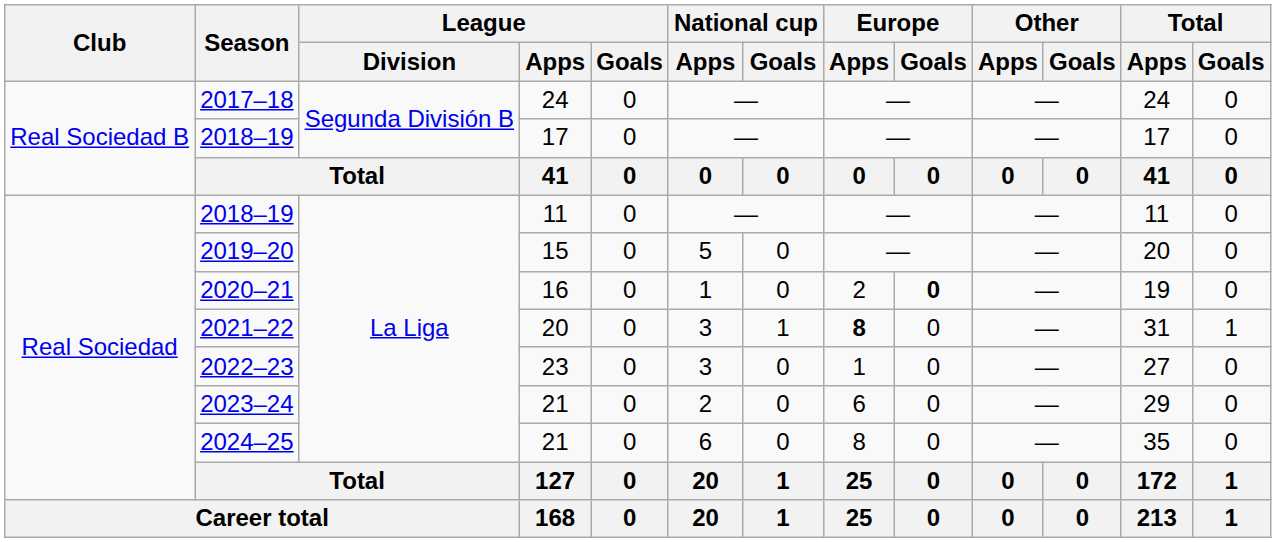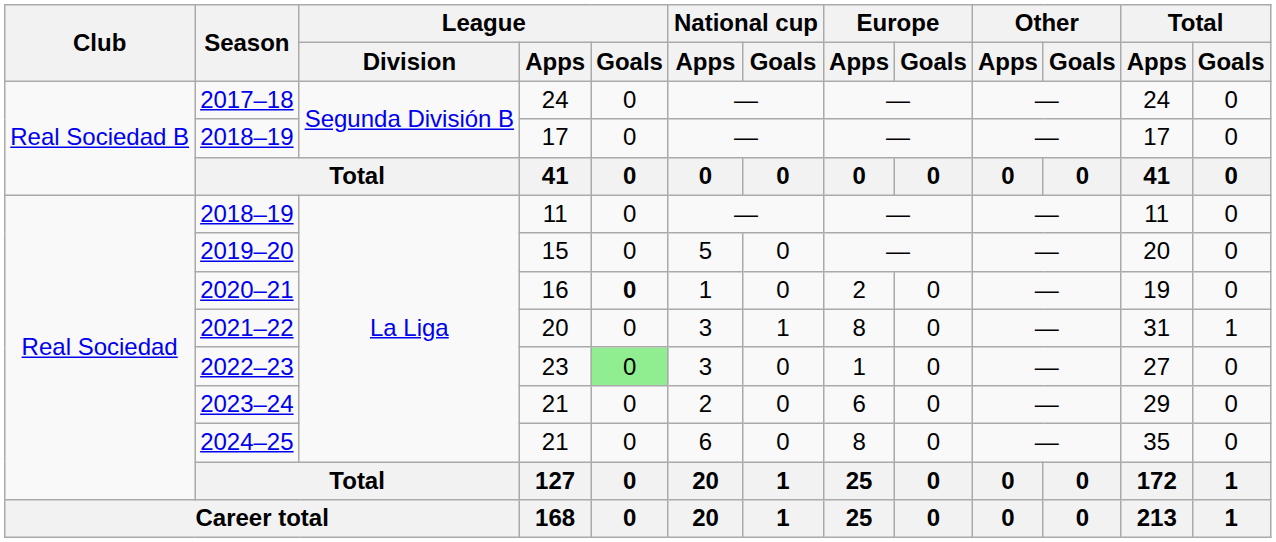2020–21 | League / Goals: normal -> bold
2020–21 | Europe / Goals: bold -> normal
2021–22 | Europe / Apps: bold -> normal
2022–23 | League / Goals: no background -> lightgreen background
